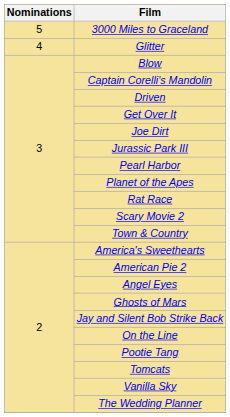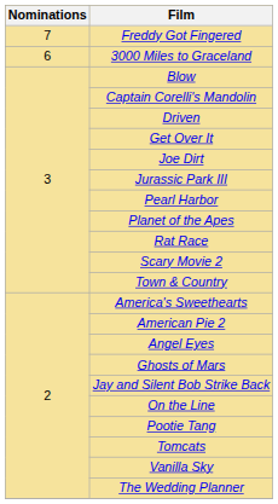+ row: 7 | Freddy Got Fingered
3000 Miles to Graceland | Nominations: 5 -> 6
- row: 4 | Glitter
